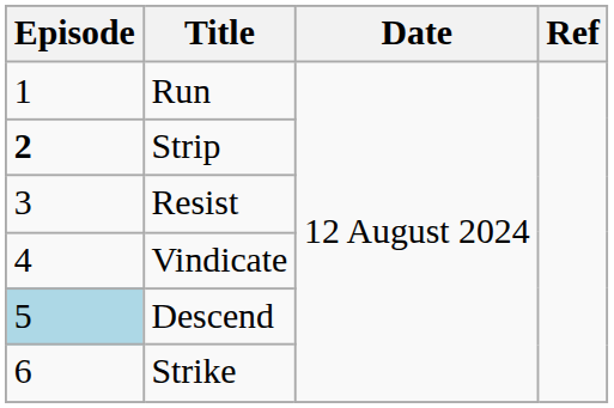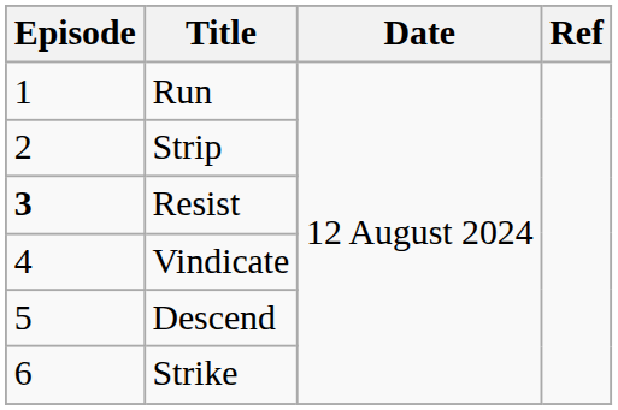Strip | Episode: bold -> normal
Resist | Episode: normal -> bold
Descend | Episode: lightblue background -> no background
